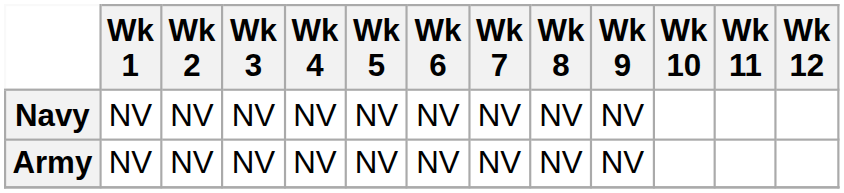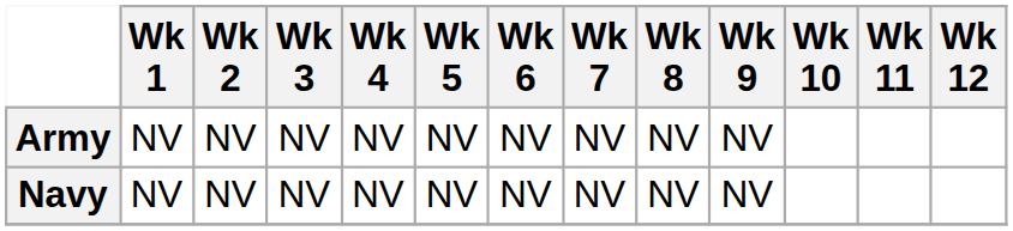rows swapped: Army <-> Navy
